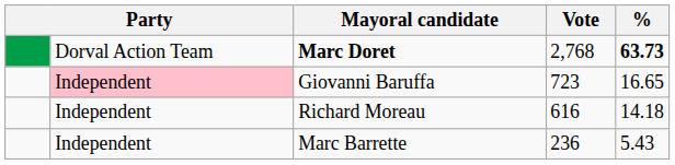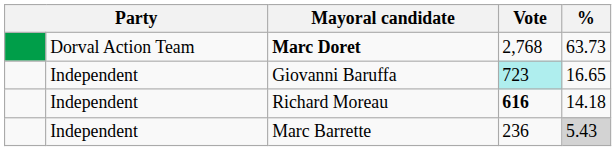Marc Doret | %: bold -> normal
Giovanni Baruffa | column 2: pink background -> no background
Giovanni Baruffa | Vote: no background -> paleturquoise background
Richard Moreau | Vote: normal -> bold
Marc Barrette | %: no background -> lightgrey background
